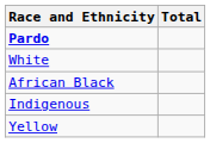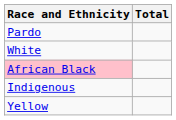Pardo | Race and Ethnicity: bold -> normal
African Black | Race and Ethnicity: no background -> pink background
